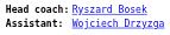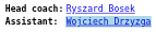Assistant: | column 2: no background -> lightblue background
